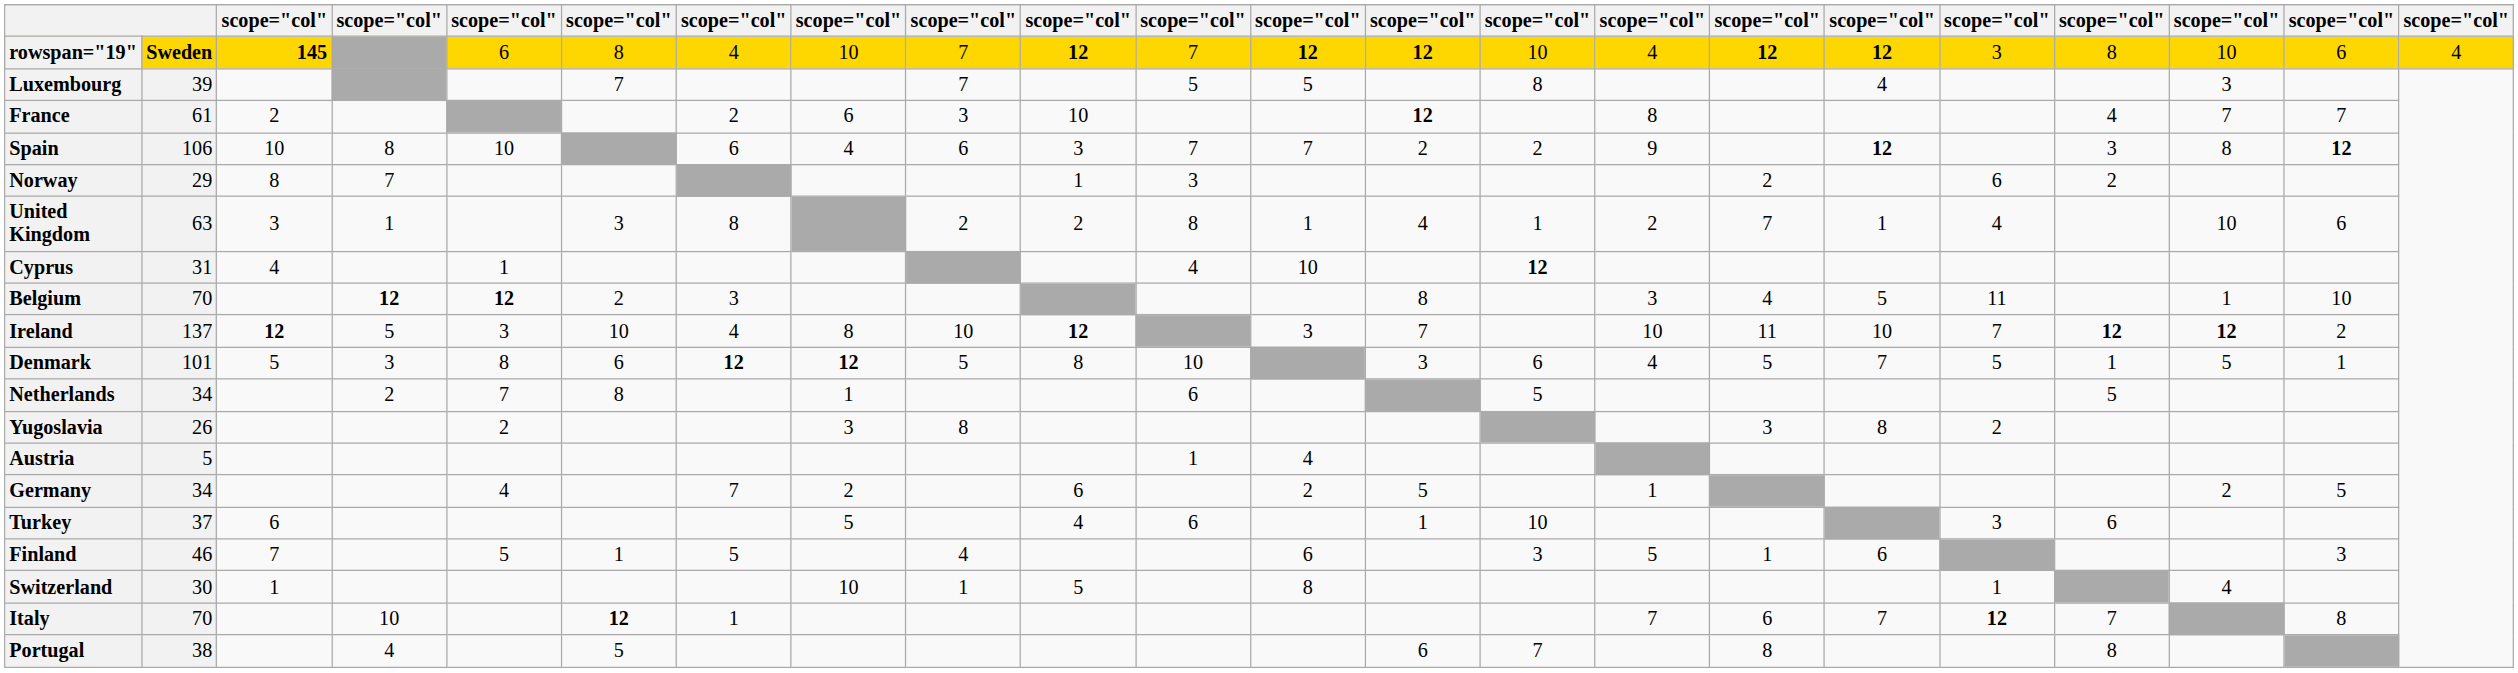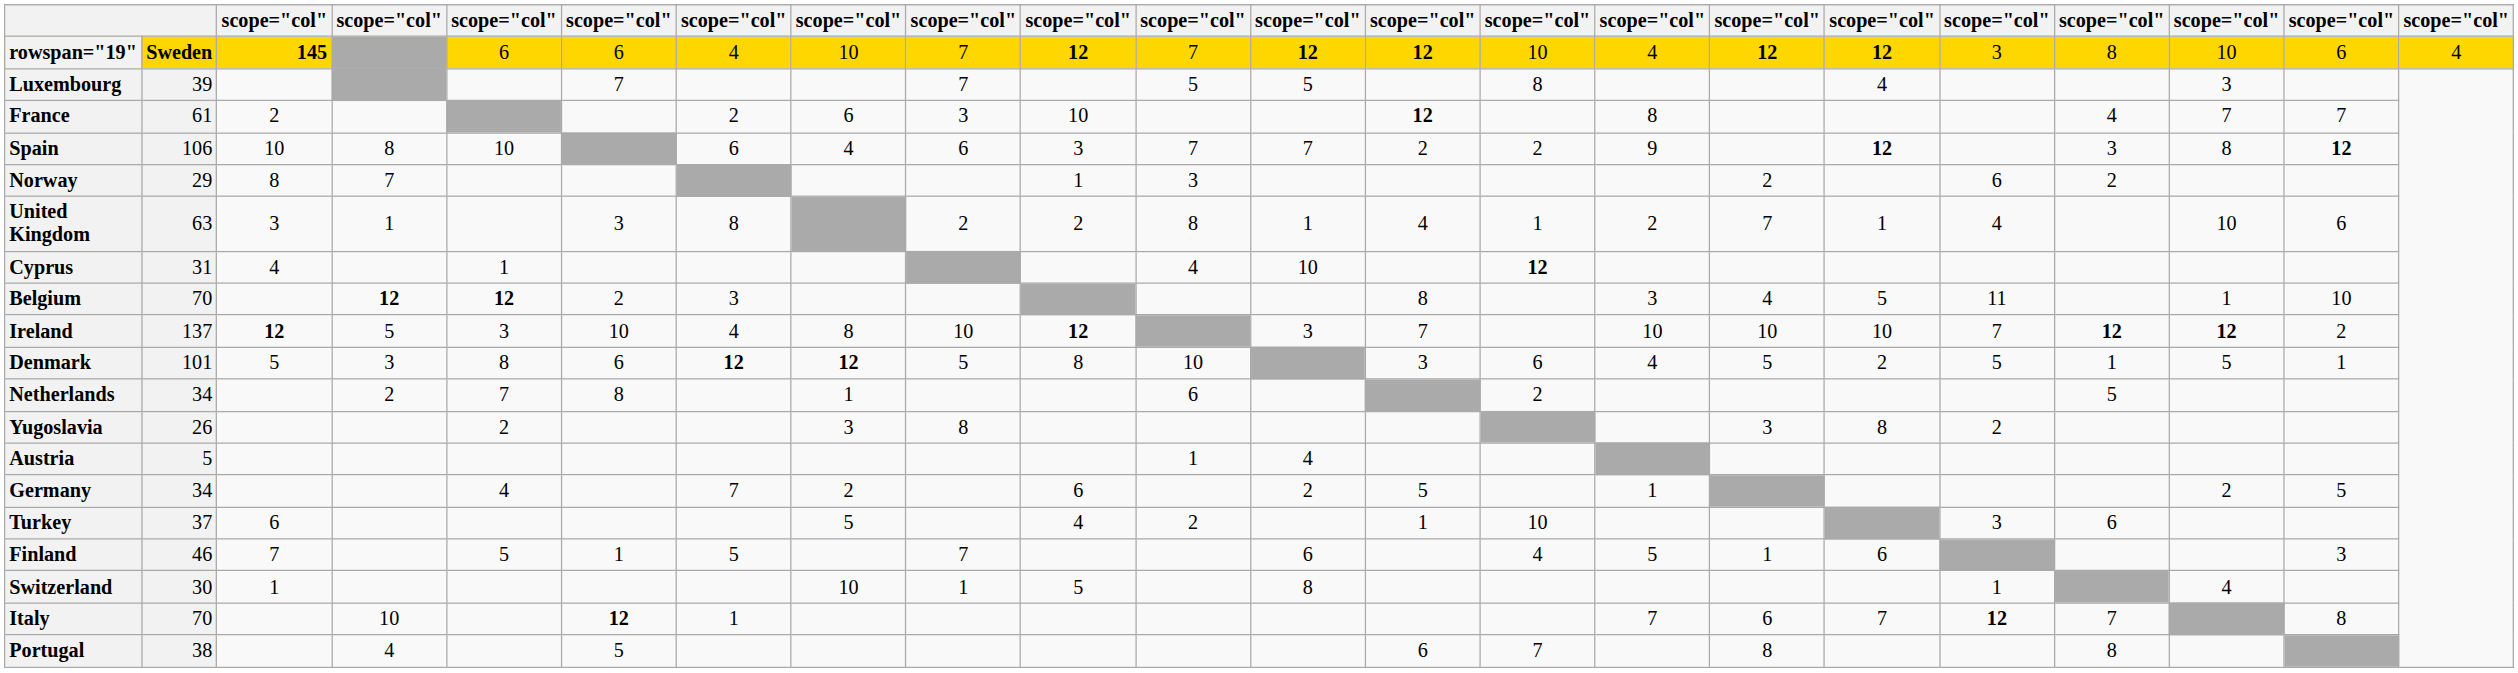rowspan="19" | column 6: 8 -> 6
Ireland | column 16: 11 -> 10
Denmark | column 17: 7 -> 2
Netherlands | column 14: 5 -> 2
Turkey | column 11: 6 -> 2
Finland | column 9: 4 -> 7
Finland | column 14: 3 -> 4
